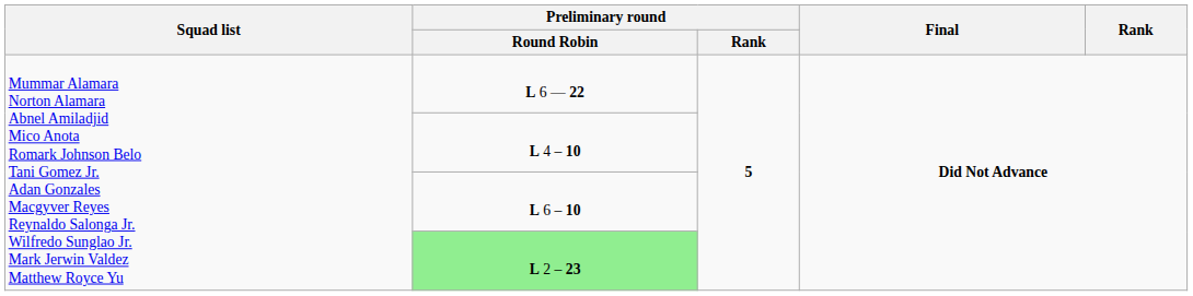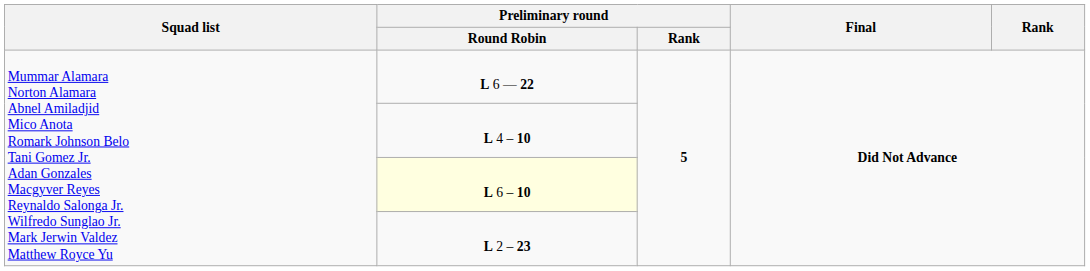L 6 – 10 | Preliminary round / Round Robin: no background -> lightyellow background
L 2 – 23 | Preliminary round / Round Robin: lightgreen background -> no background
